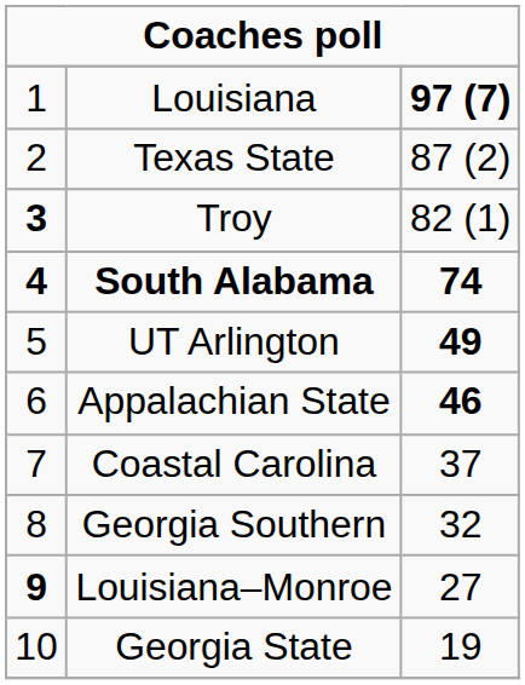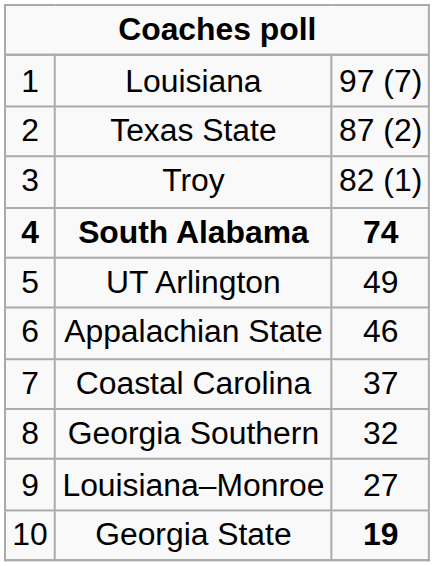Louisiana | column 3: bold -> normal
Troy | column 1: bold -> normal
UT Arlington | column 3: bold -> normal
Appalachian State | column 3: bold -> normal
Louisiana–Monroe | column 1: bold -> normal
Georgia State | column 3: normal -> bold
